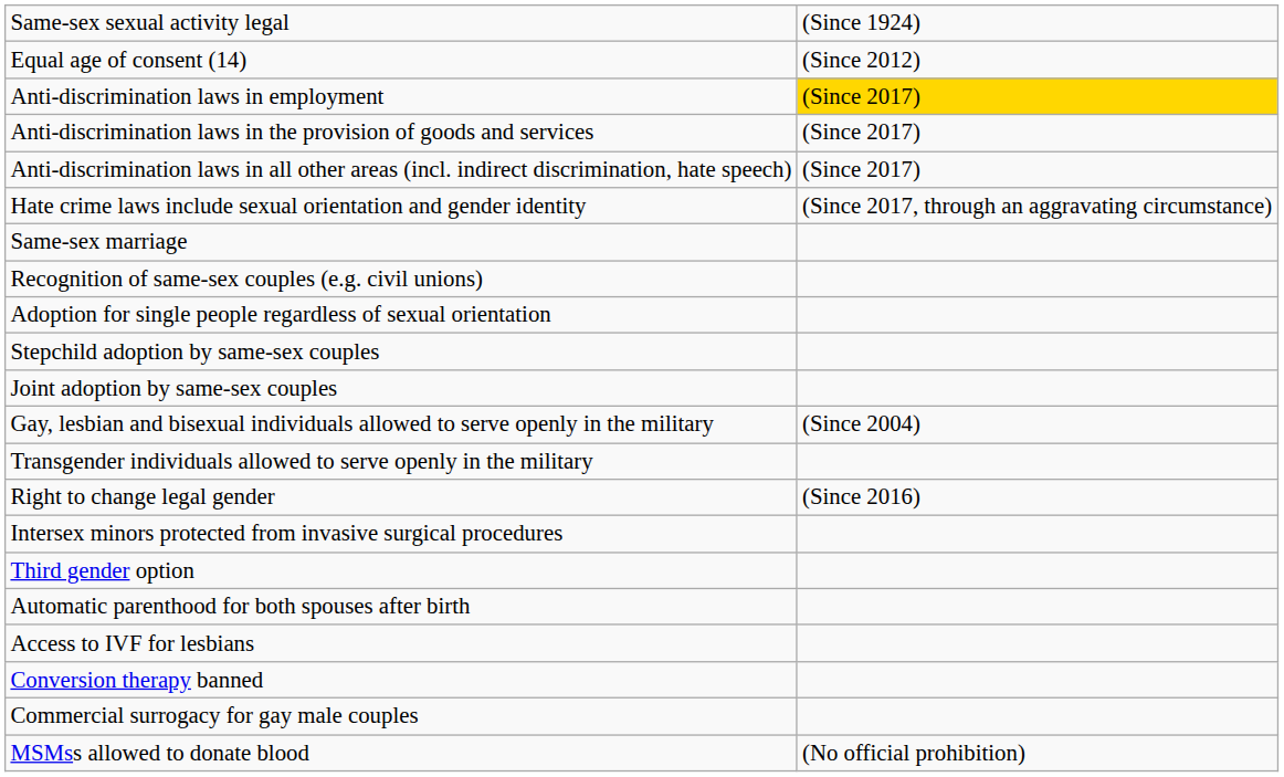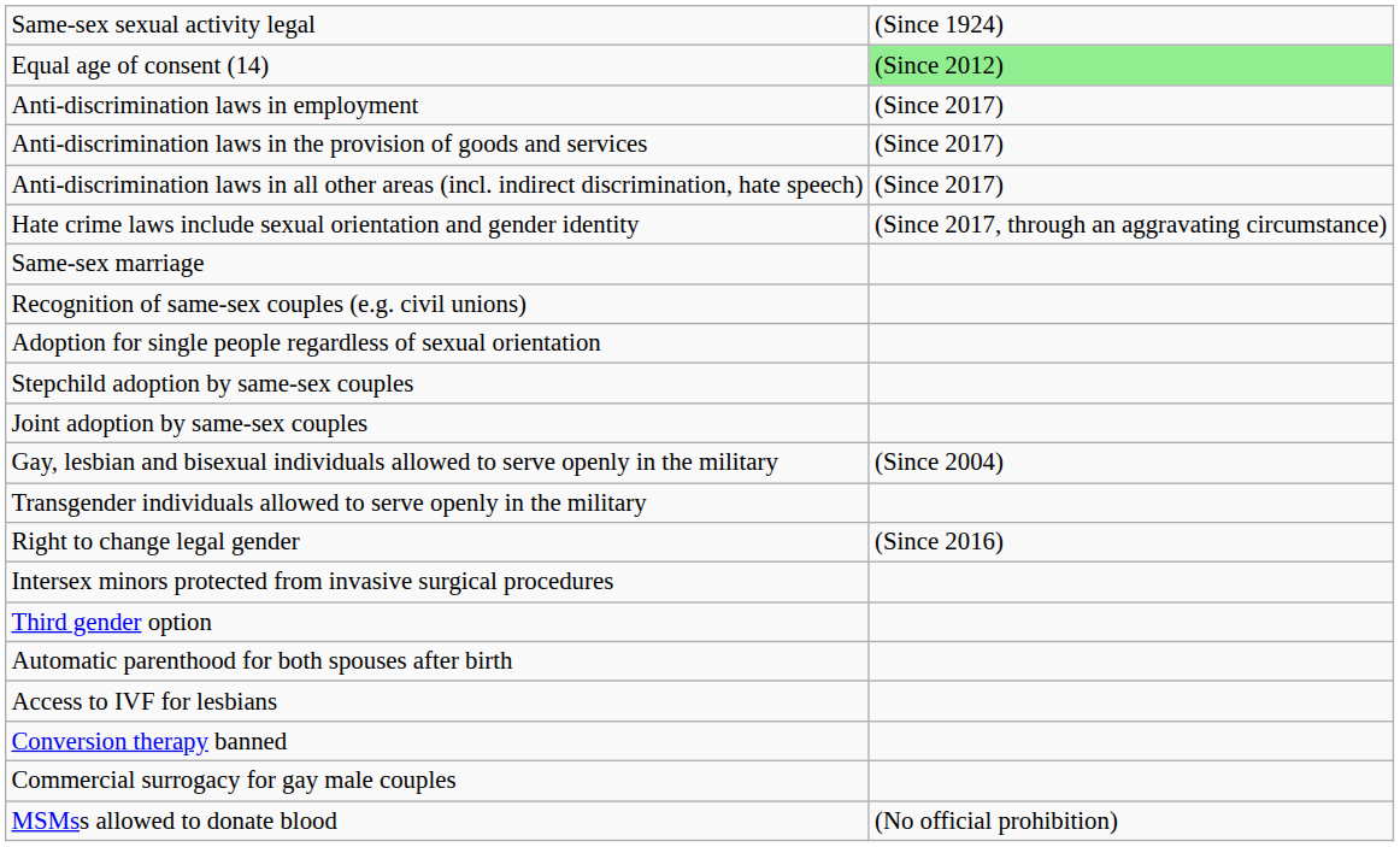Equal age of consent (14) | column 2: no background -> lightgreen background
Anti-discrimination laws in employment | column 2: gold background -> no background
